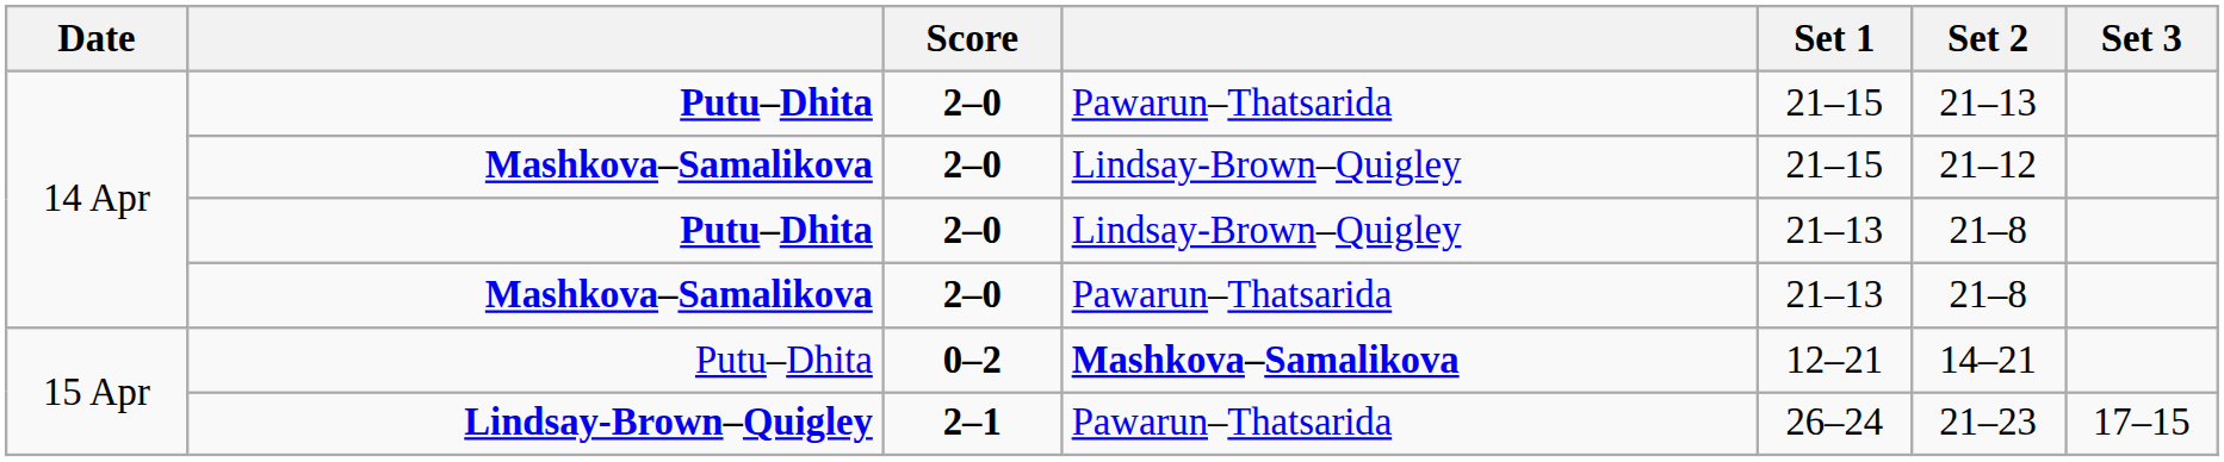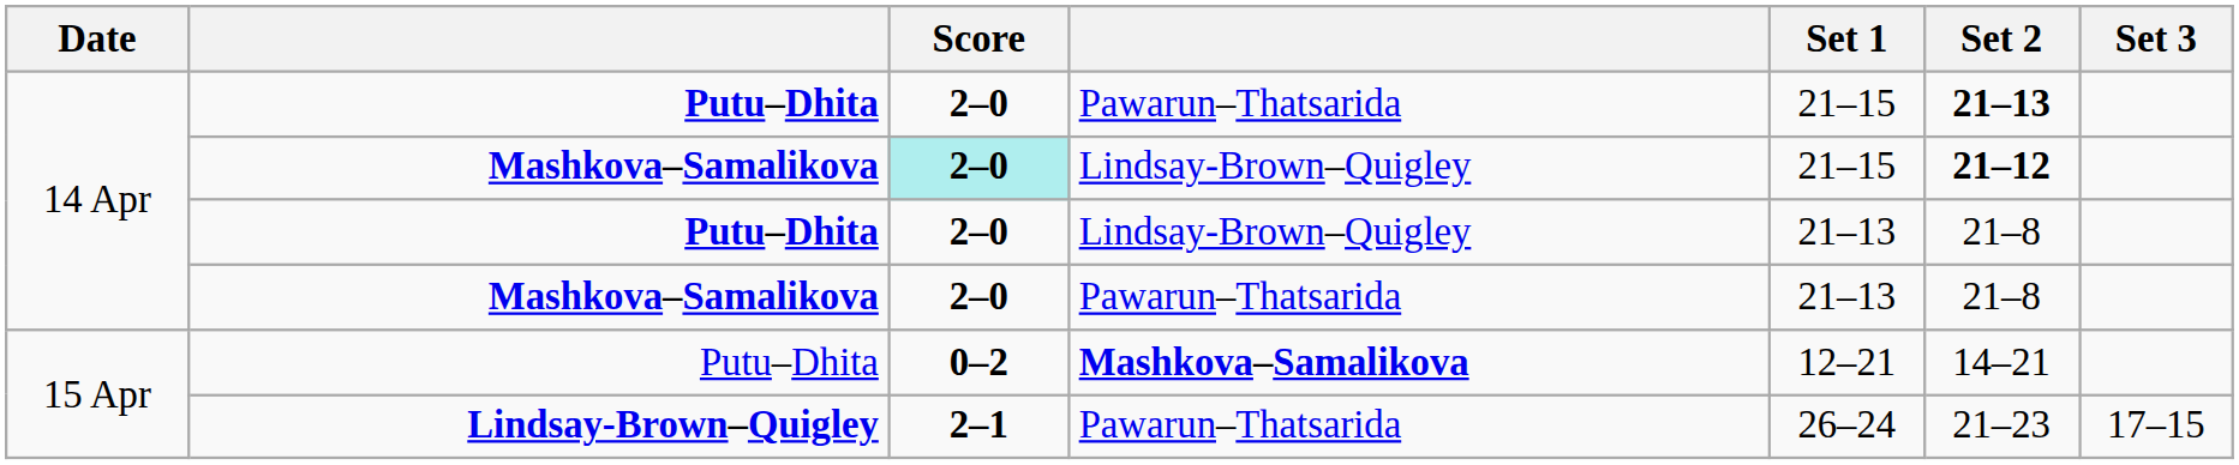Putu–Dhita / Pawarun–Thatsarida | Set 2: normal -> bold
Mashkova–Samalikova / Lindsay-Brown–Quigley | Score: no background -> paleturquoise background
Mashkova–Samalikova / Lindsay-Brown–Quigley | Set 2: normal -> bold
